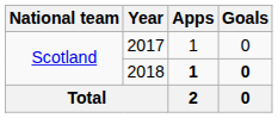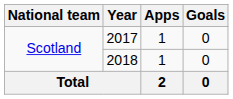2018 | Apps: bold -> normal
2018 | Goals: bold -> normal
